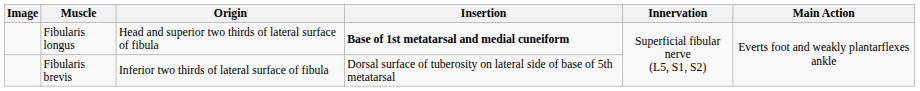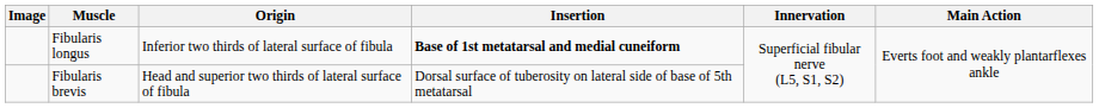Fibularis longus | Origin: Head and superior two thirds of lateral surface of fibula -> Inferior two thirds of lateral surface of fibula
Fibularis brevis | Origin: Inferior two thirds of lateral surface of fibula -> Head and superior two thirds of lateral surface of fibula
